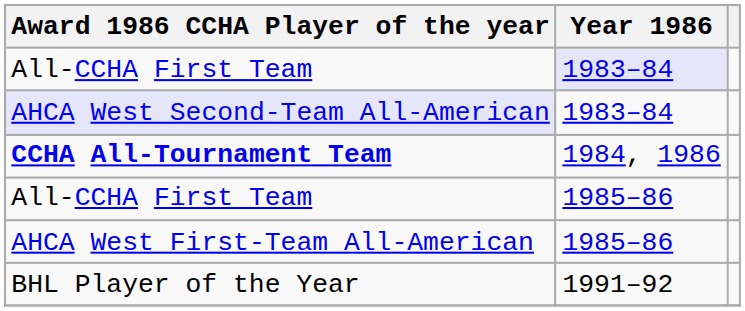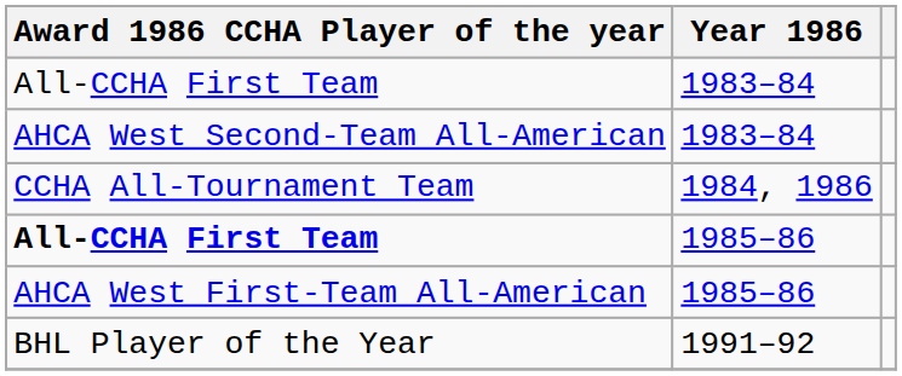All-CCHA First Team / 1983–84 | Year 1986: lavender background -> no background
AHCA West Second-Team All-American | Award 1986 CCHA Player of the year: lavender background -> no background
CCHA All-Tournament Team | Award 1986 CCHA Player of the year: bold -> normal
All-CCHA First Team / 1985–86 | Award 1986 CCHA Player of the year: normal -> bold
